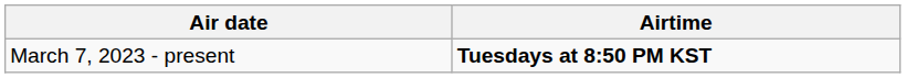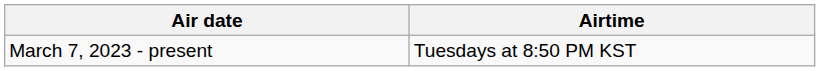March 7, 2023 - present | Airtime: bold -> normal
